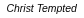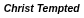row 1 | column 1: normal -> bold
